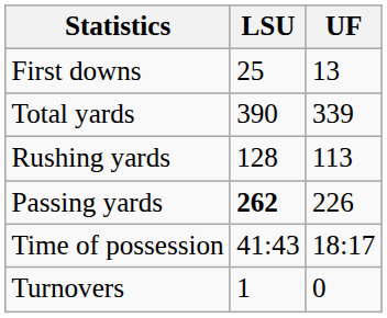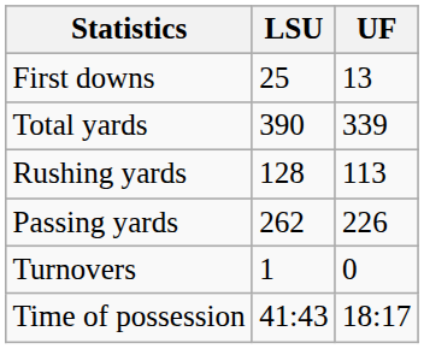Passing yards | LSU: bold -> normal
rows swapped: Turnovers <-> Time of possession
